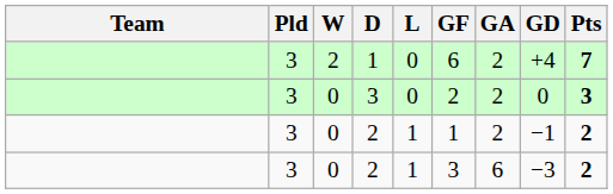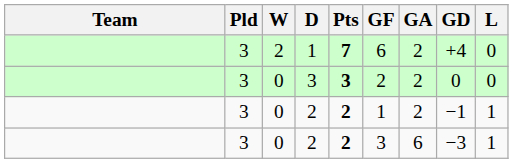columns swapped: L <-> Pts
